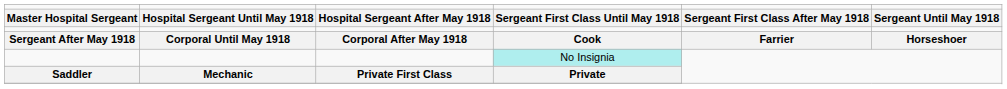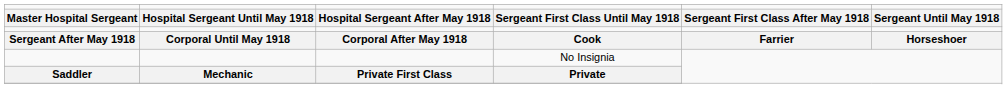No Insignia | column 4: paleturquoise background -> no background
